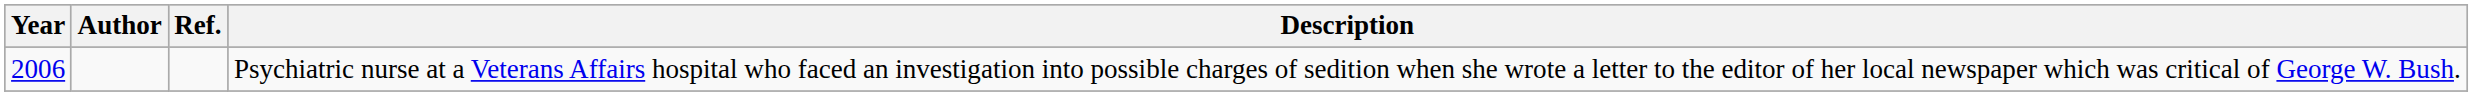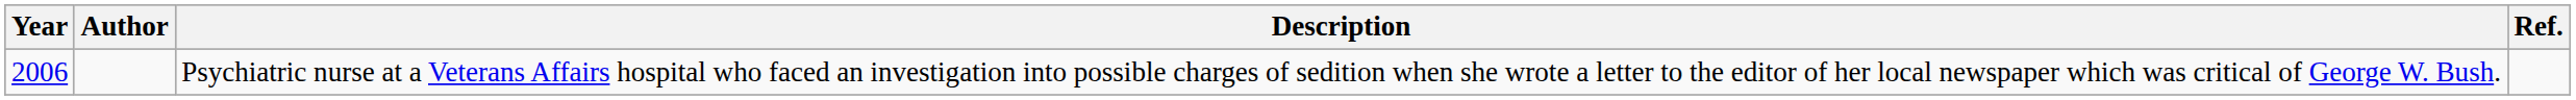columns swapped: Description <-> Ref.
